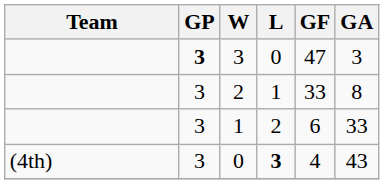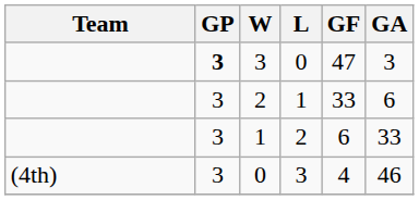row 3 | GA: 8 -> 6
row 5 | L: bold -> normal
row 5 | GA: 43 -> 46
